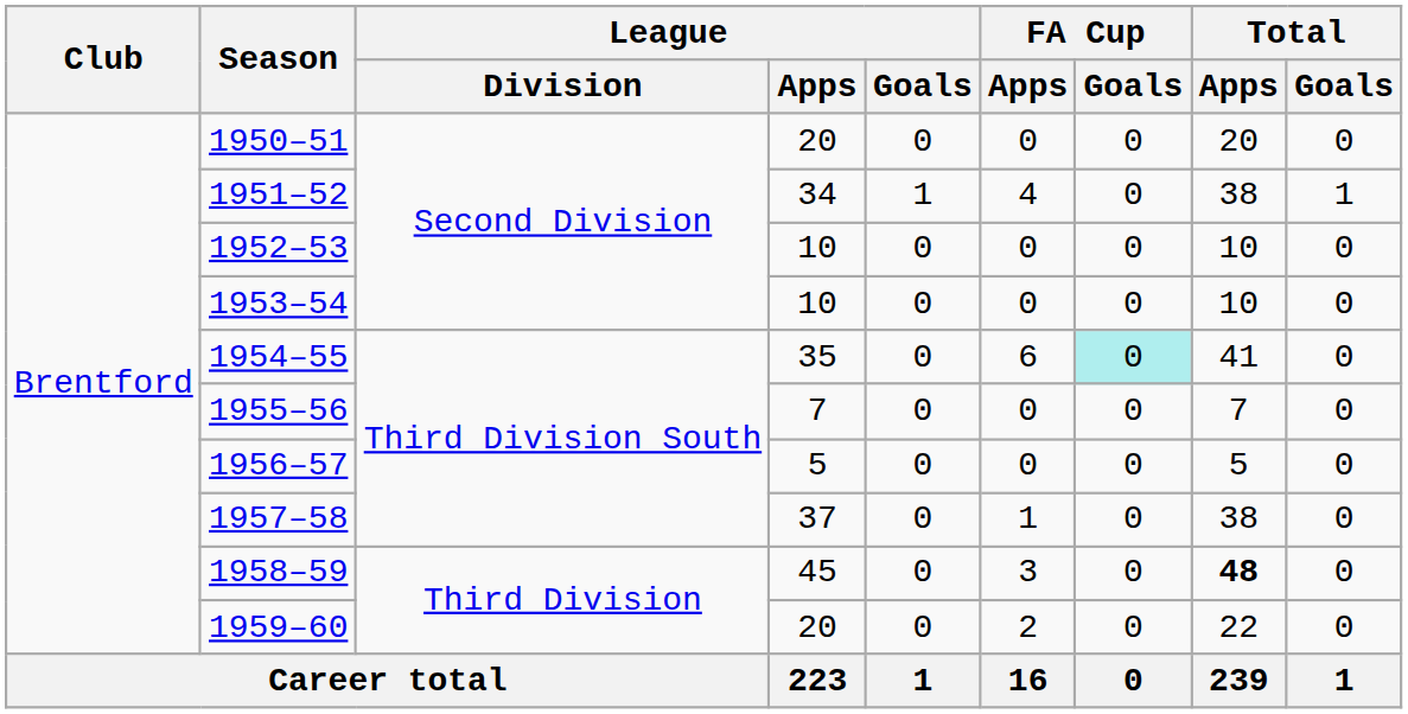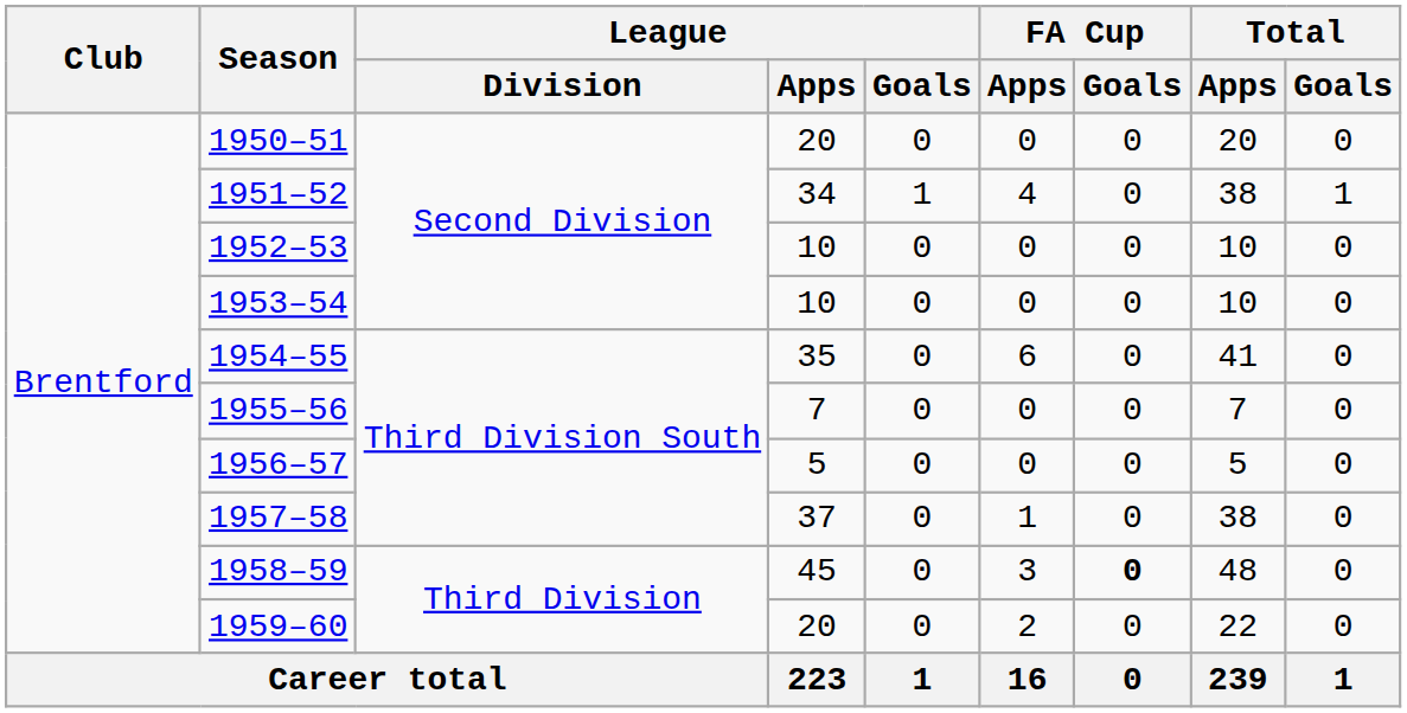1954–55 | FA Cup / Goals: paleturquoise background -> no background
1958–59 | FA Cup / Goals: normal -> bold
1958–59 | Total / Apps: bold -> normal
